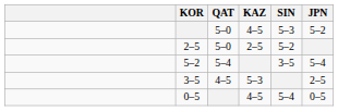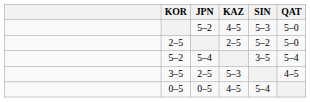columns swapped: JPN <-> QAT
